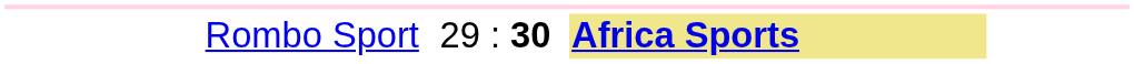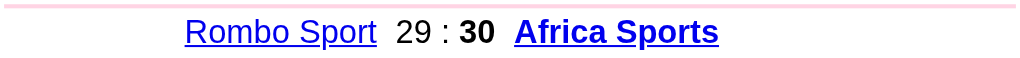Rombo Sport | column 3: khaki background -> no background
